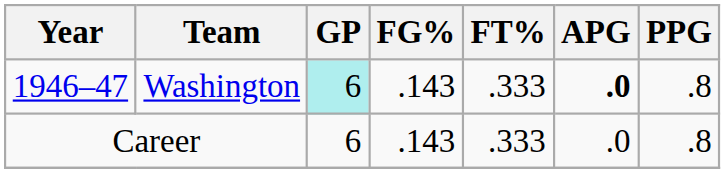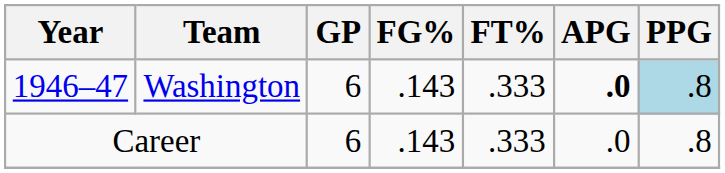1946–47 | GP: paleturquoise background -> no background
1946–47 | PPG: no background -> lightblue background
